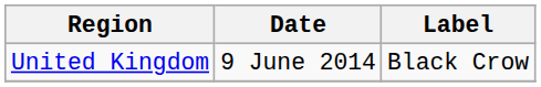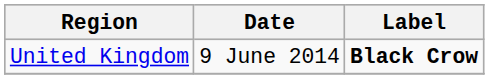United Kingdom | Label: normal -> bold
